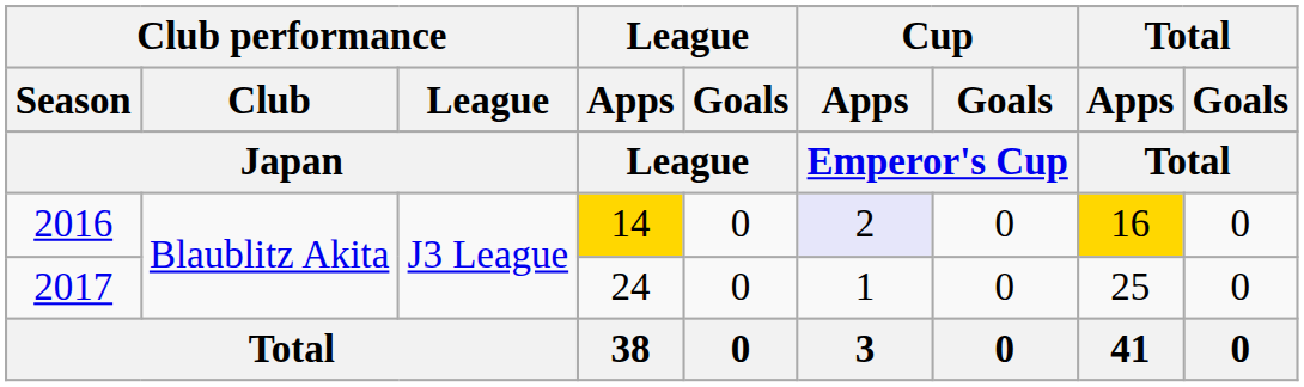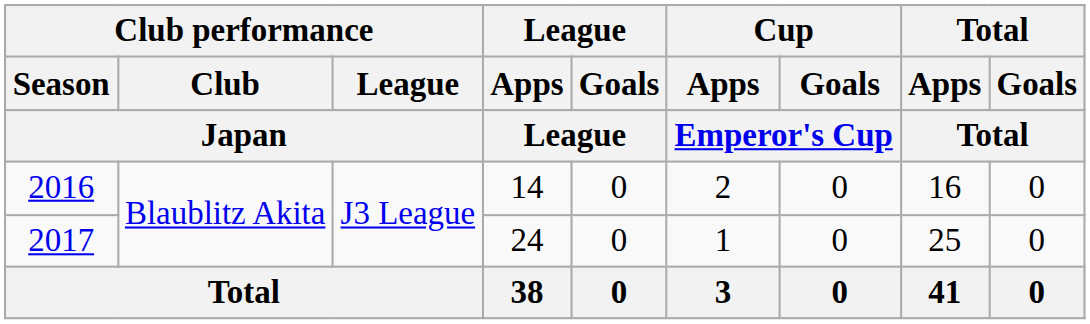2016 | League / Apps / League: gold background -> no background
2016 | Cup / Apps / Emperor's Cup: lavender background -> no background
2016 | Total / Apps / Total: gold background -> no background
